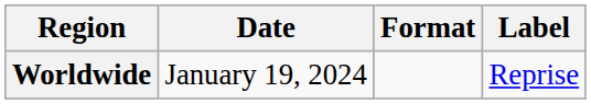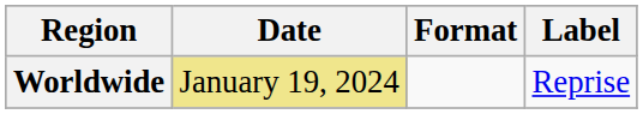Worldwide | Date: no background -> khaki background
